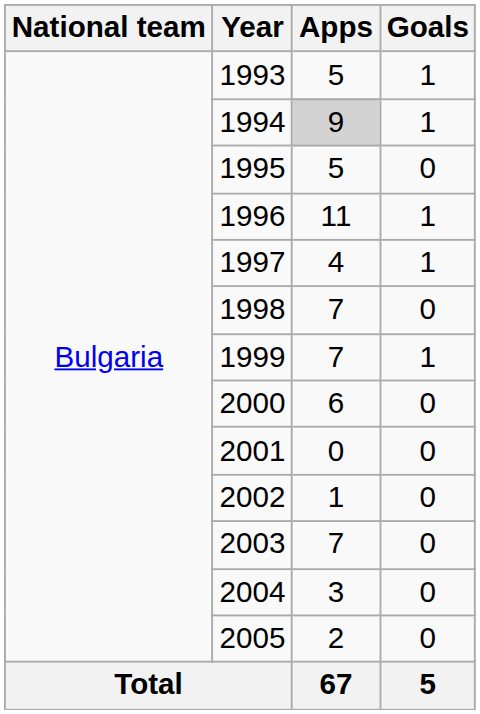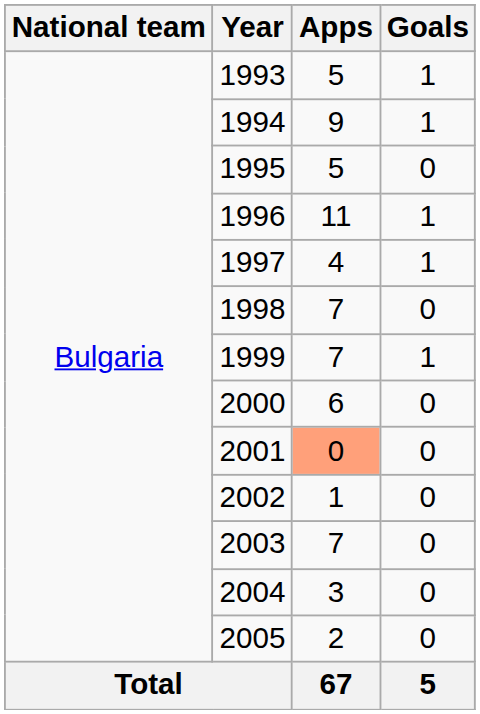1994 | Apps: lightgrey background -> no background
2001 | Apps: no background -> lightsalmon background
